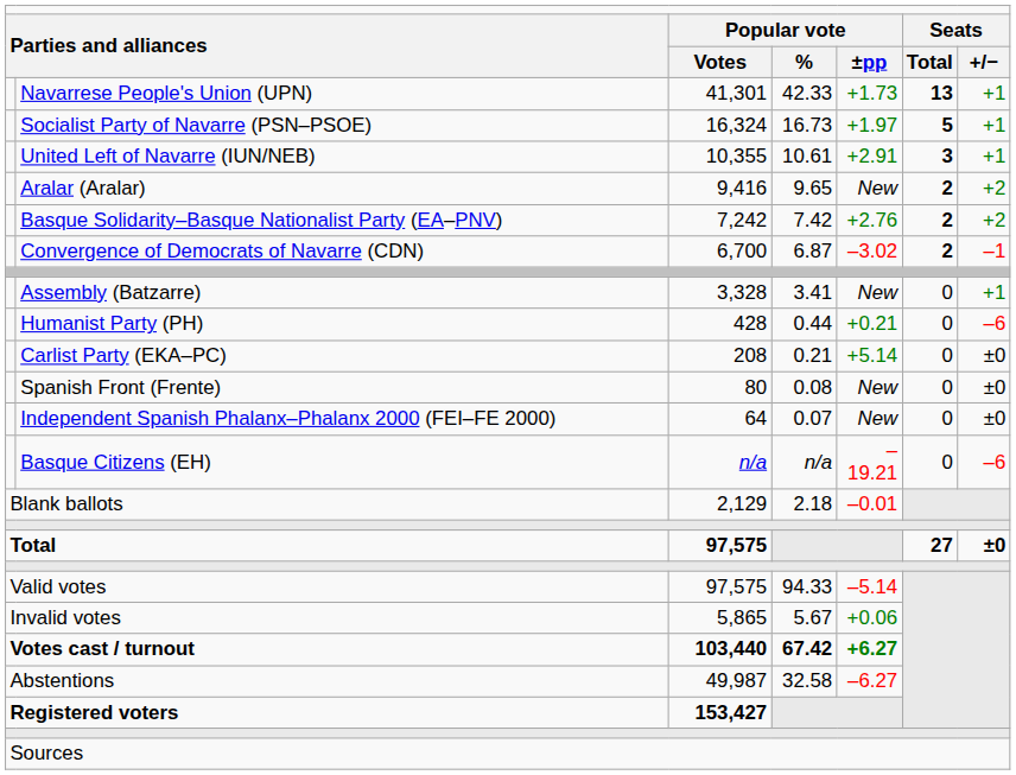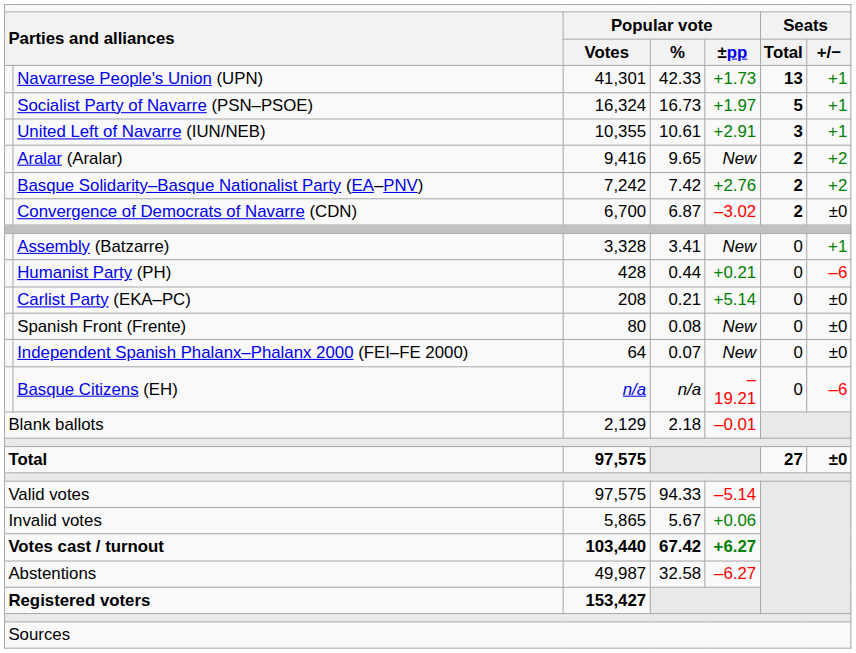Convergence of Democrats of Navarre (CDN) | column 7: –1 -> ±0
